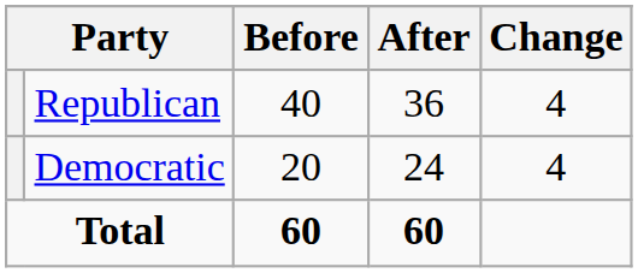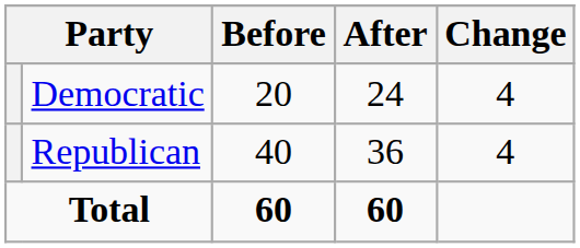rows swapped: Republican <-> Democratic
